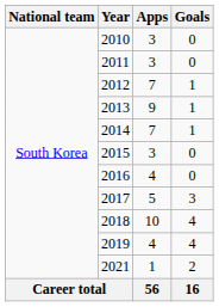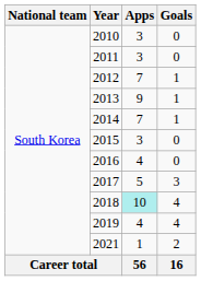2018 | Apps: no background -> paleturquoise background
